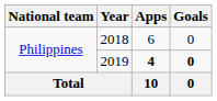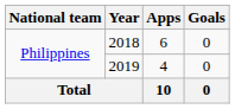2019 | Apps: bold -> normal
2019 | Goals: bold -> normal
